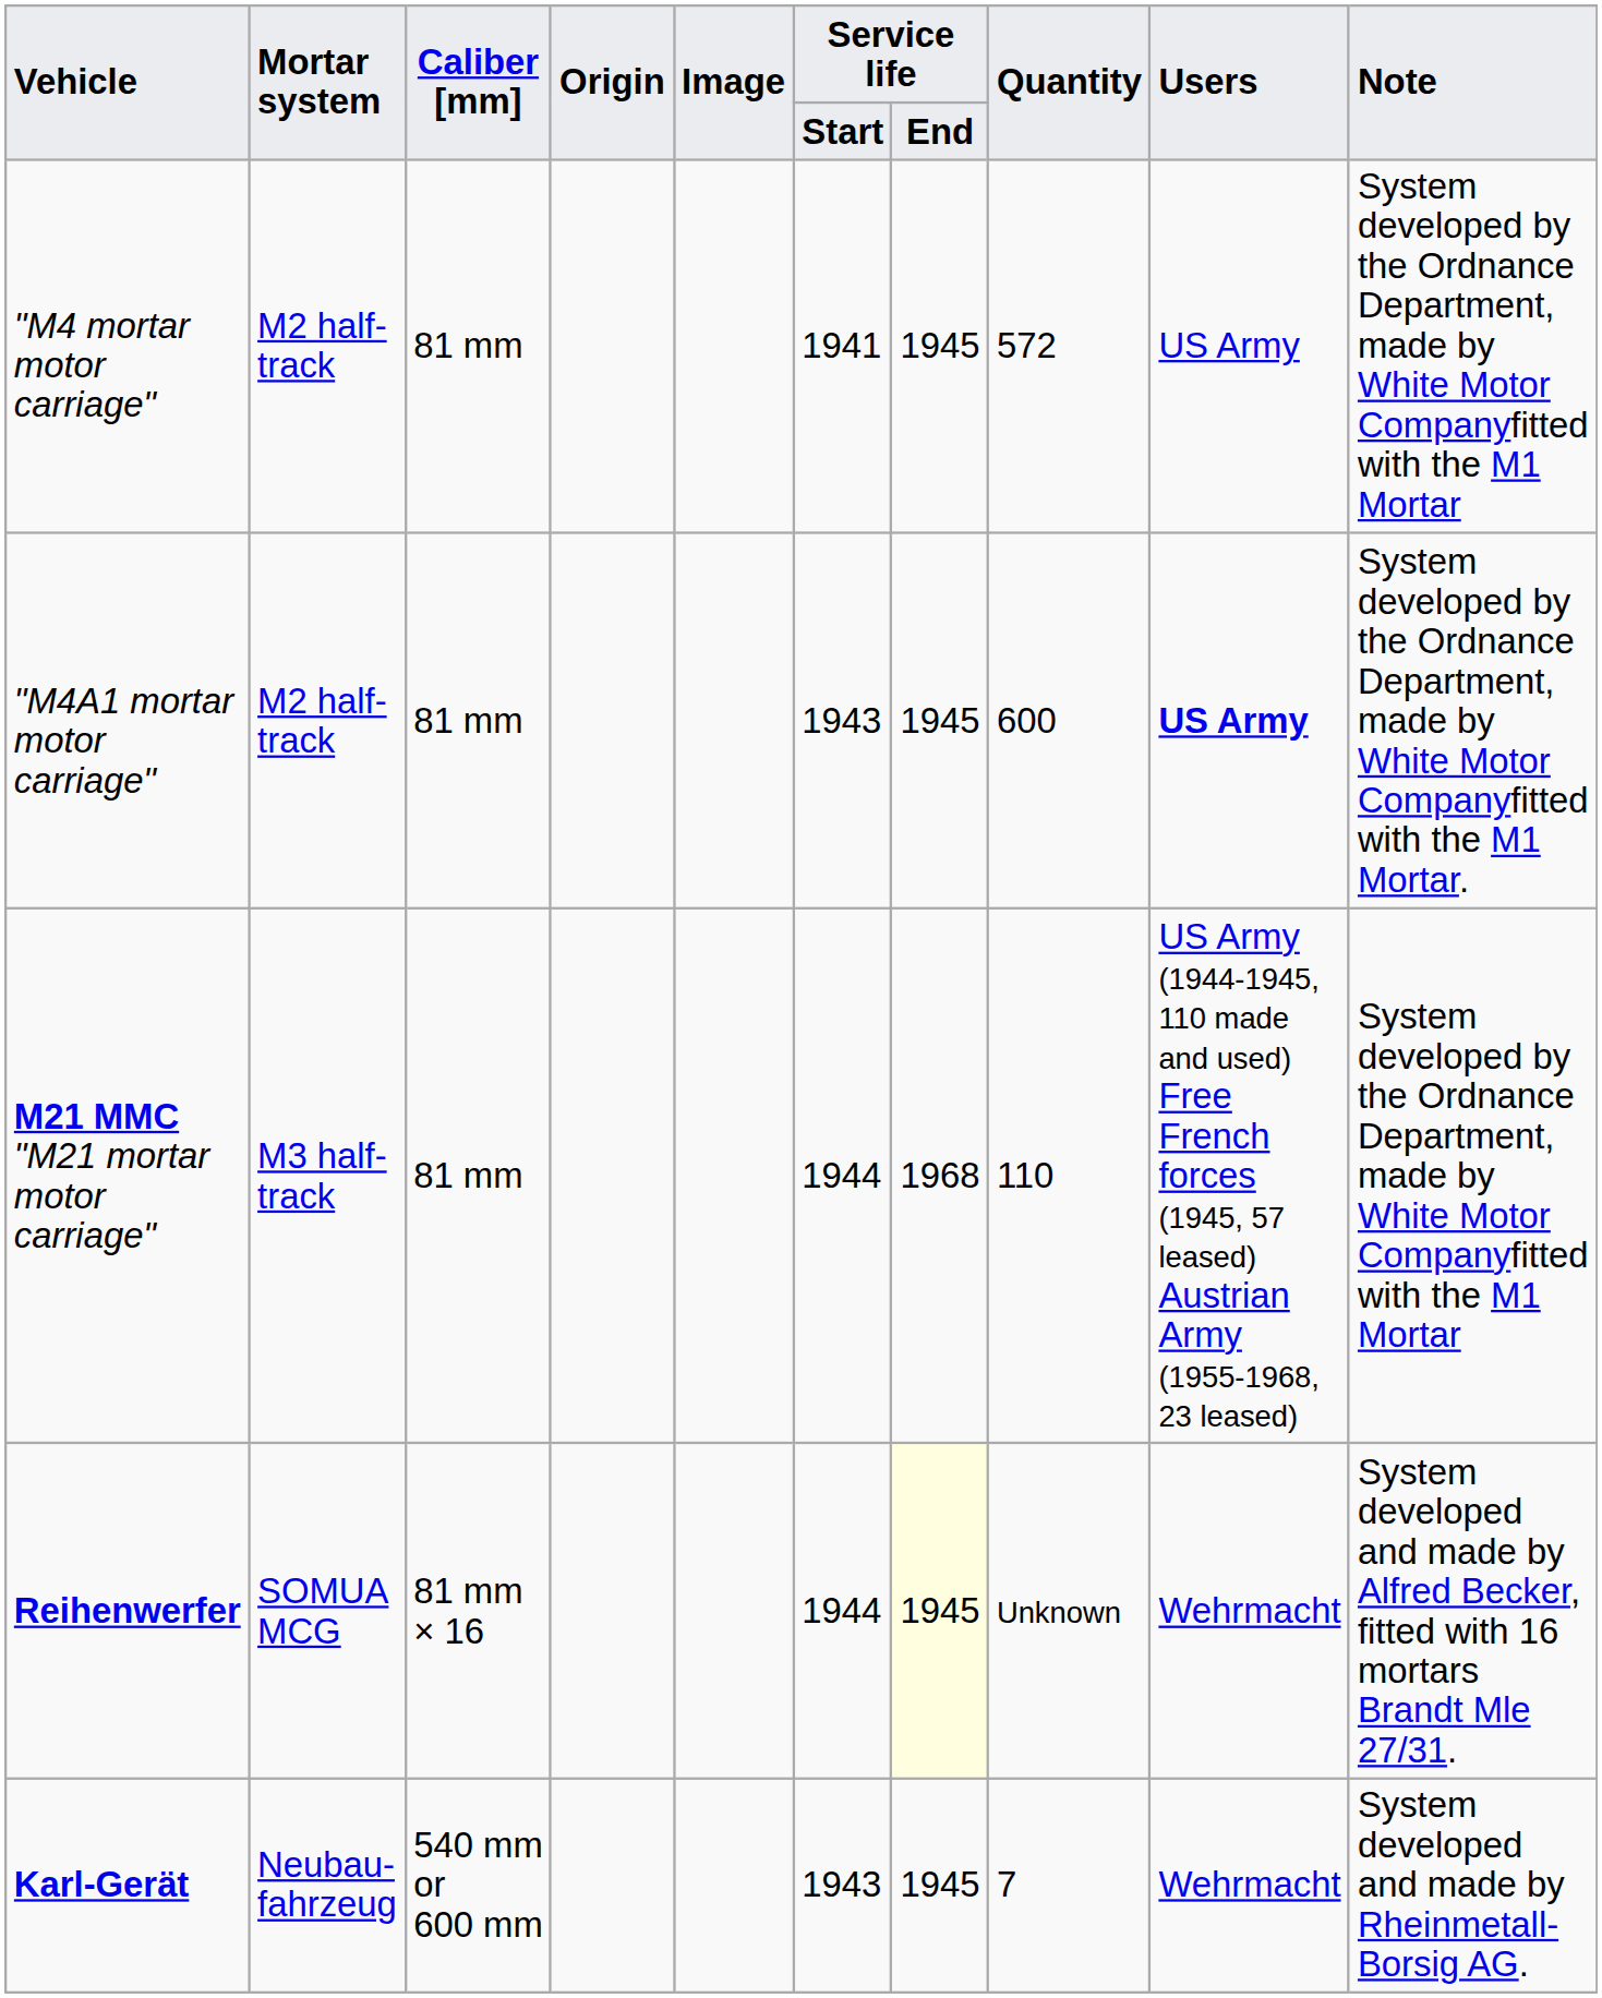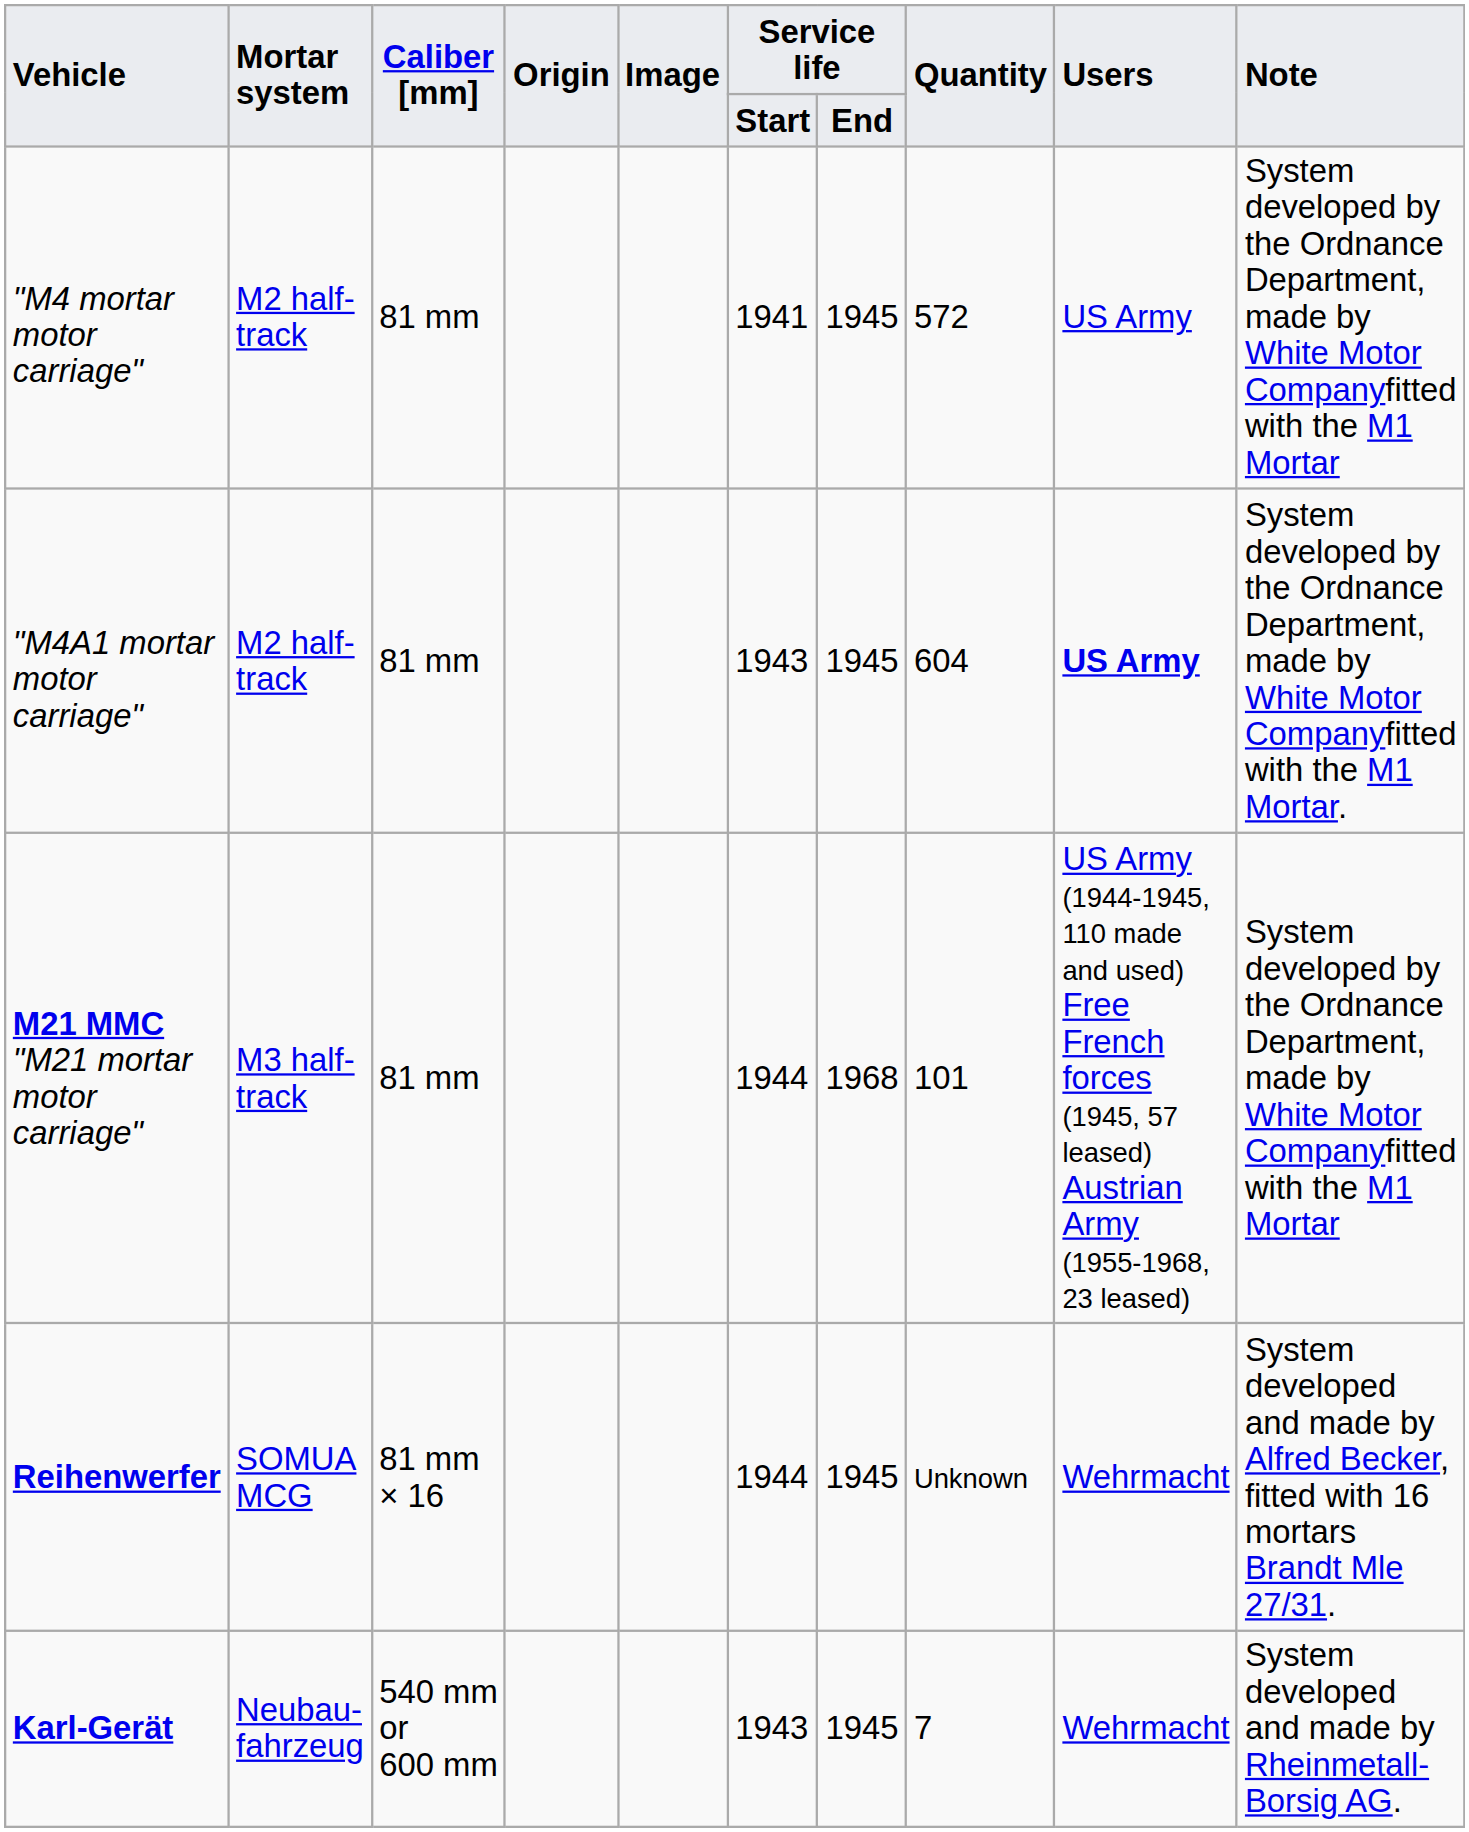"M4A1 mortar motor carriage" | Quantity: 600 -> 604
M21 MMC "M21 mortar motor carriage" | Quantity: 110 -> 101
Reihenwerfer | column 7: lightyellow background -> no background
